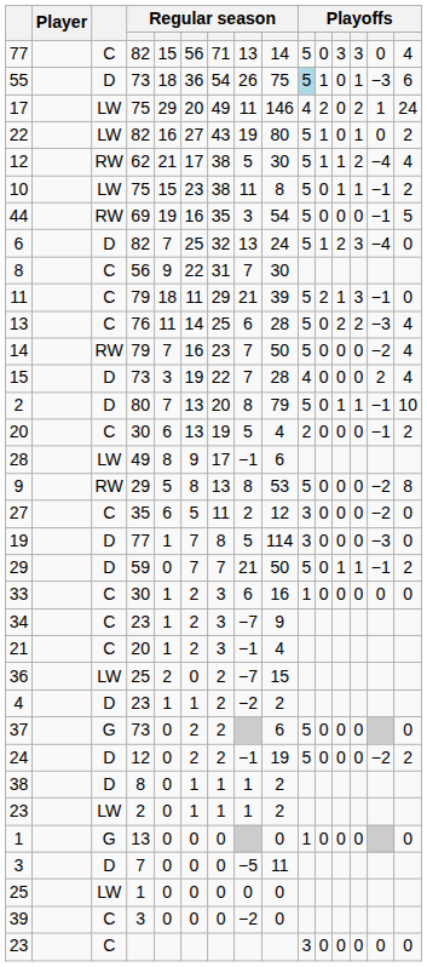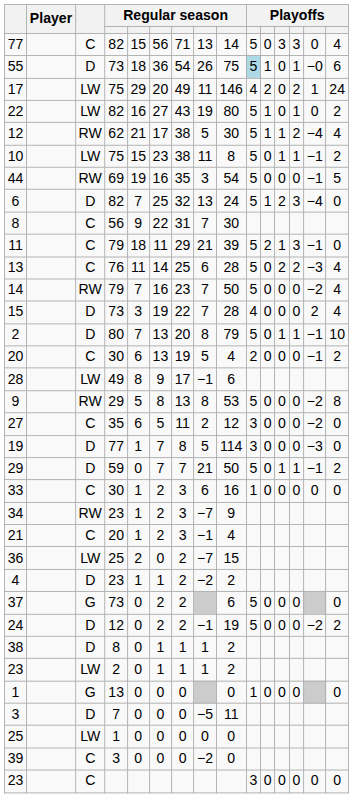55 | column 14: −3 -> −0
34 | column 3: C -> RW
